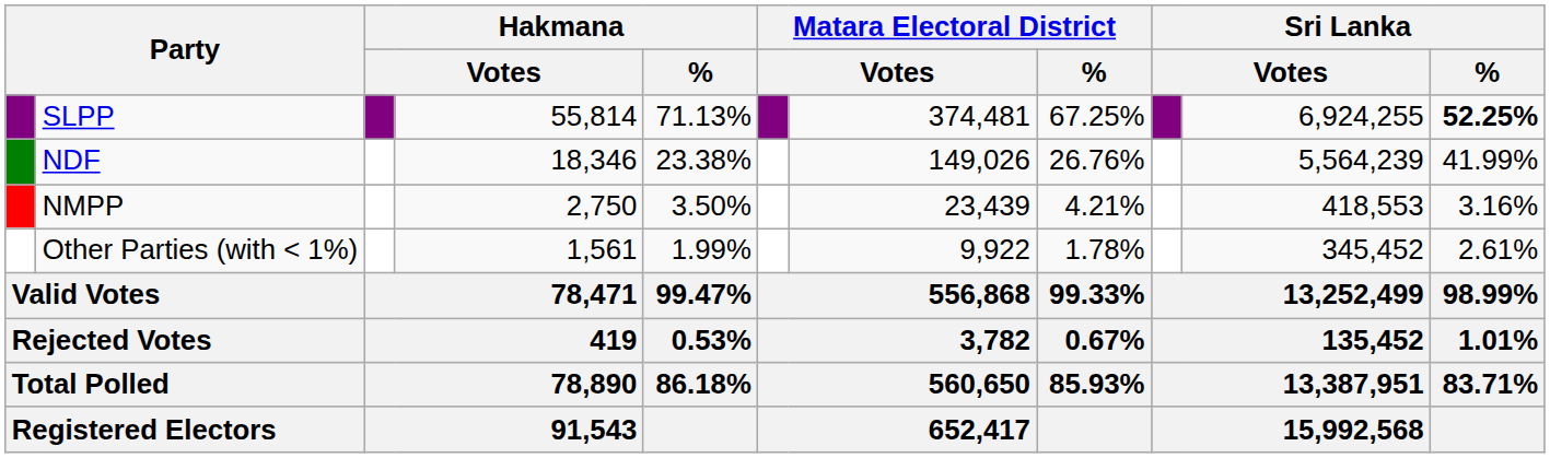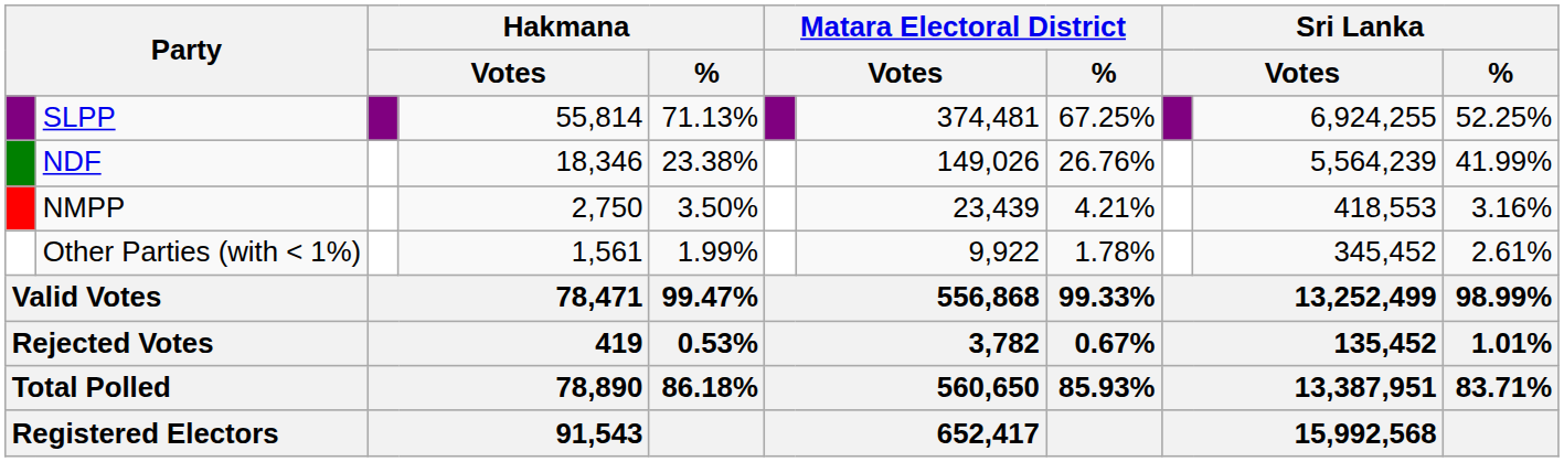SLPP | Sri Lanka / %: bold -> normal
